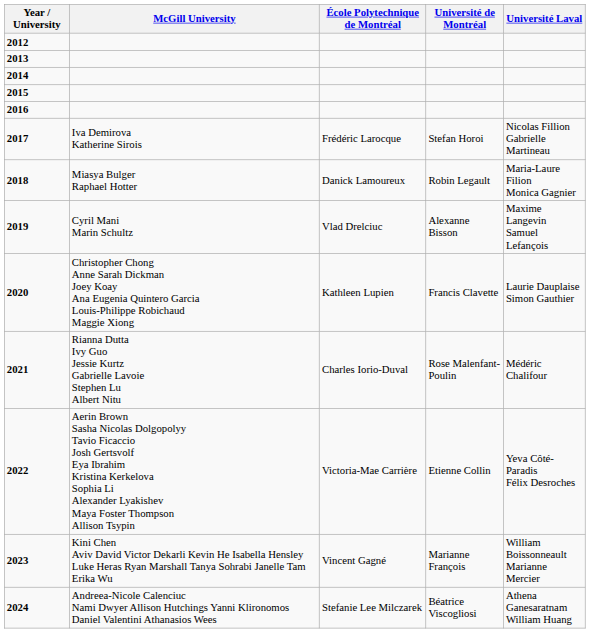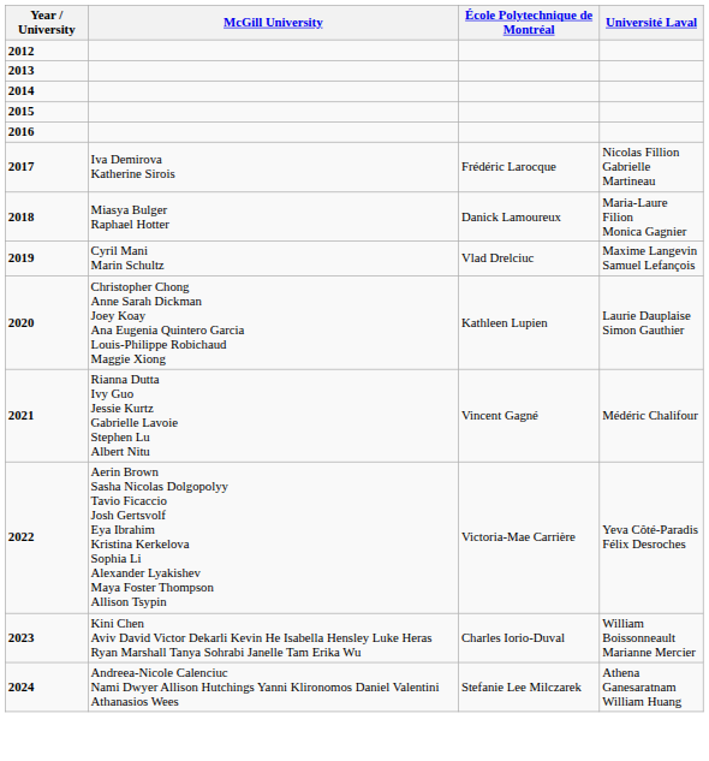- column: Université de Montréal | Stefan Horoi | Robin Legault | Alexanne Bisson | Francis Clavette | Rose Malenfant-Poulin | Etienne Collin | Marianne François | Béatrice Viscogliosi
2021 | École Polytechnique de Montréal: Charles Iorio-Duval -> Vincent Gagné
2023 | École Polytechnique de Montréal: Vincent Gagné -> Charles Iorio-Duval
